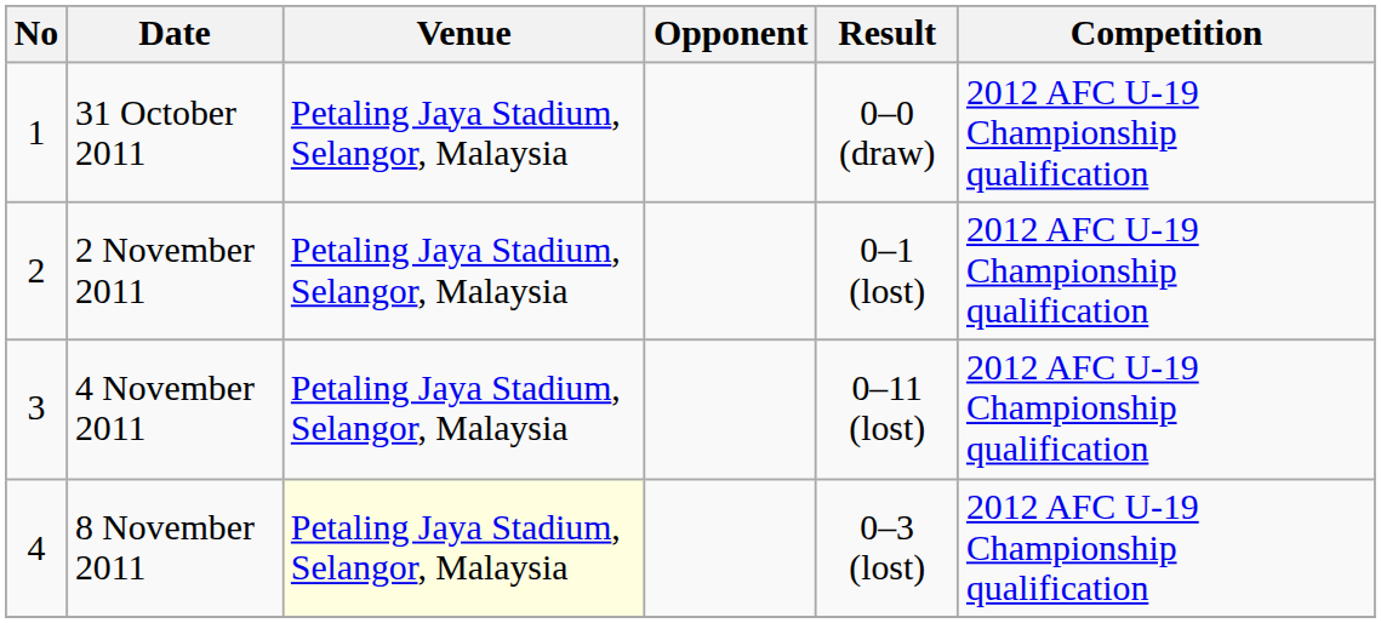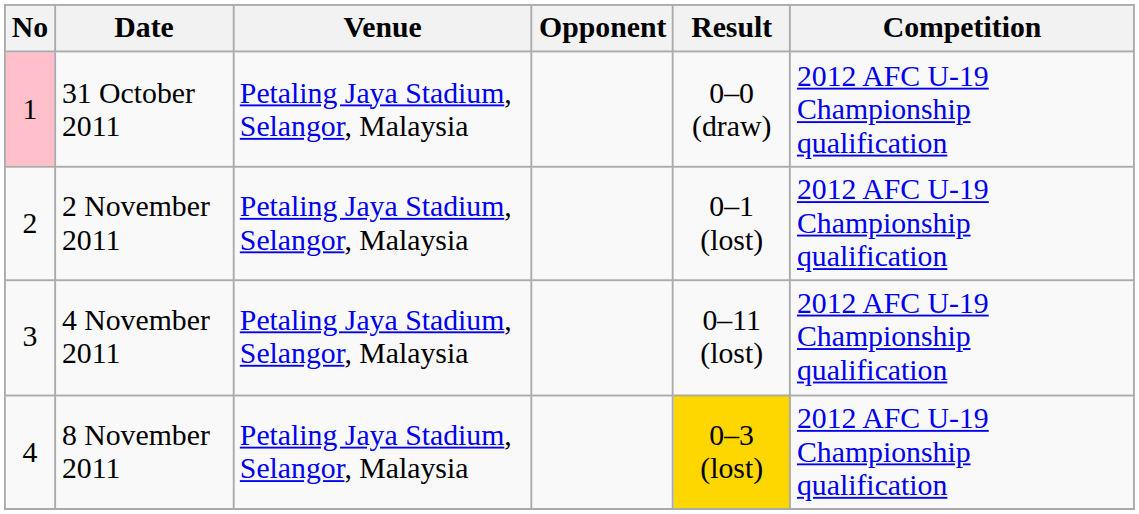31 October 2011 | No: no background -> pink background
8 November 2011 | Venue: lightyellow background -> no background
8 November 2011 | Result: no background -> gold background
